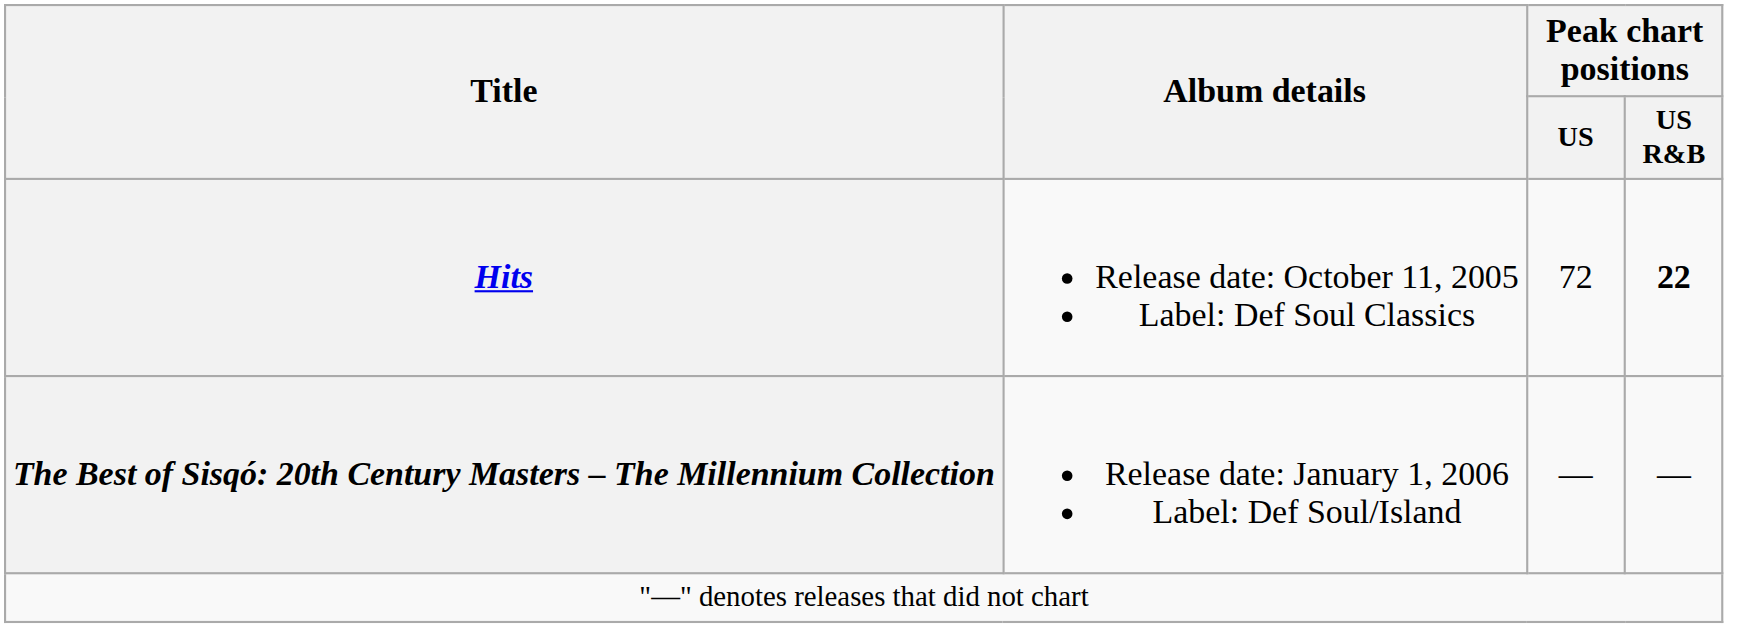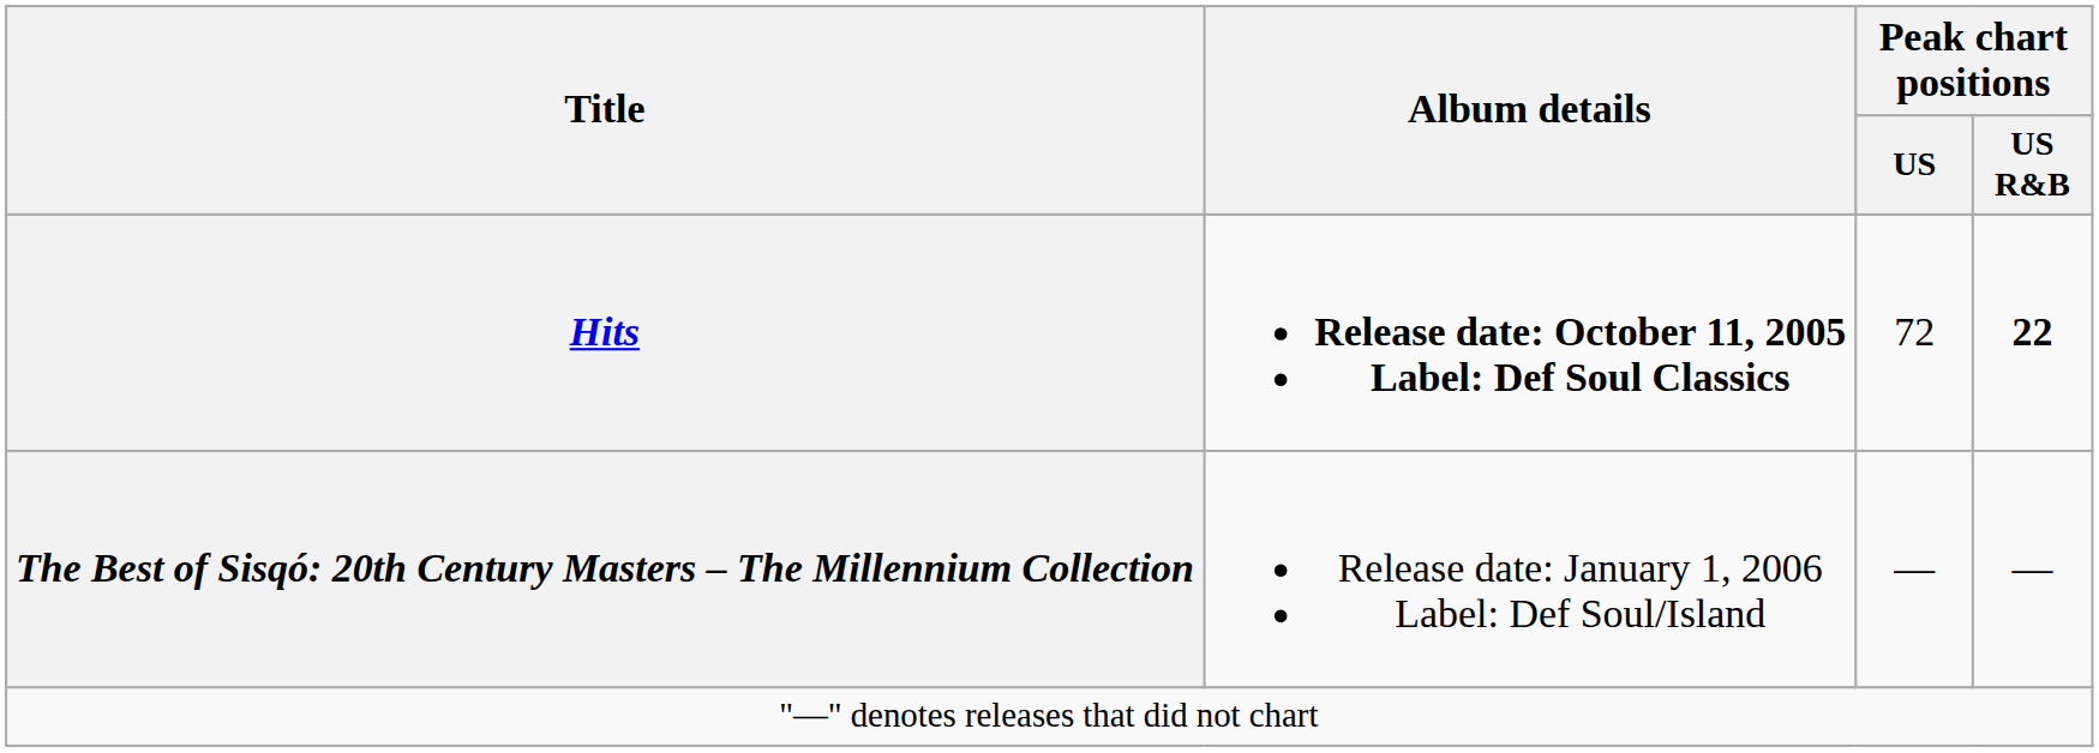Hits | Album details: normal -> bold
